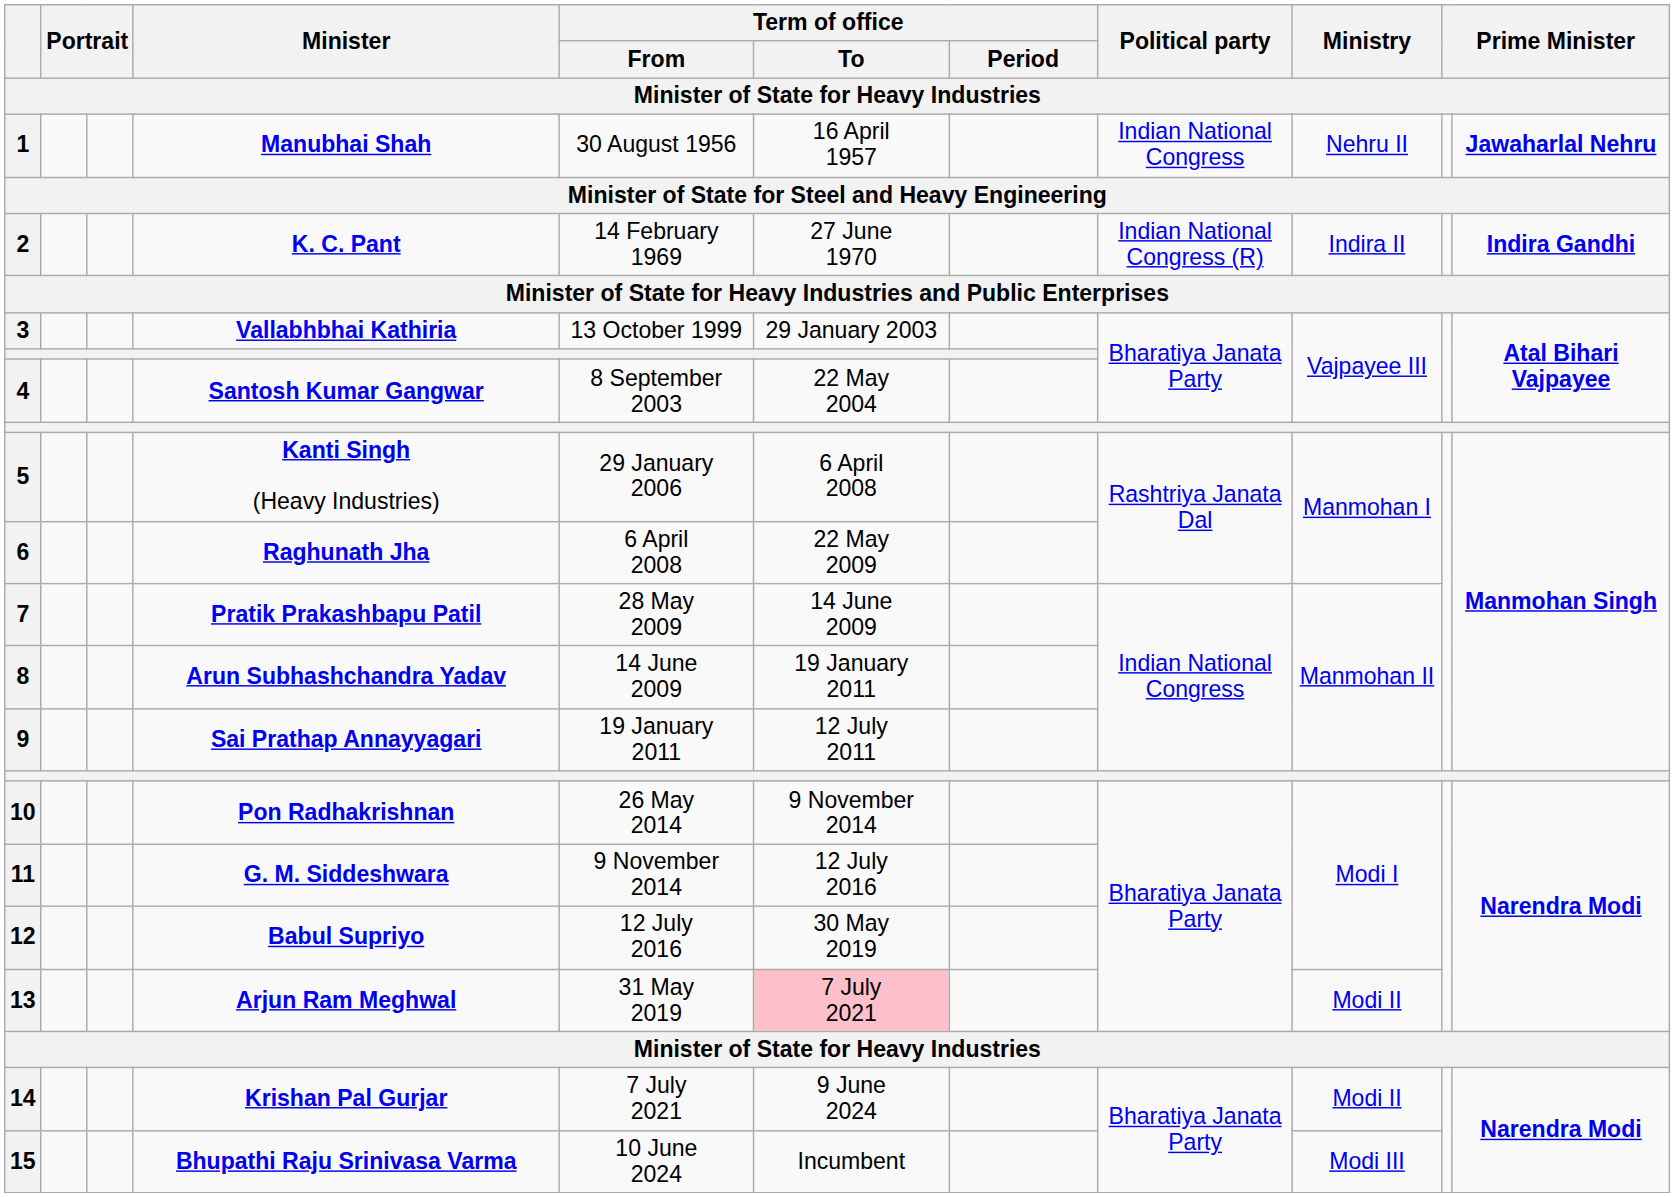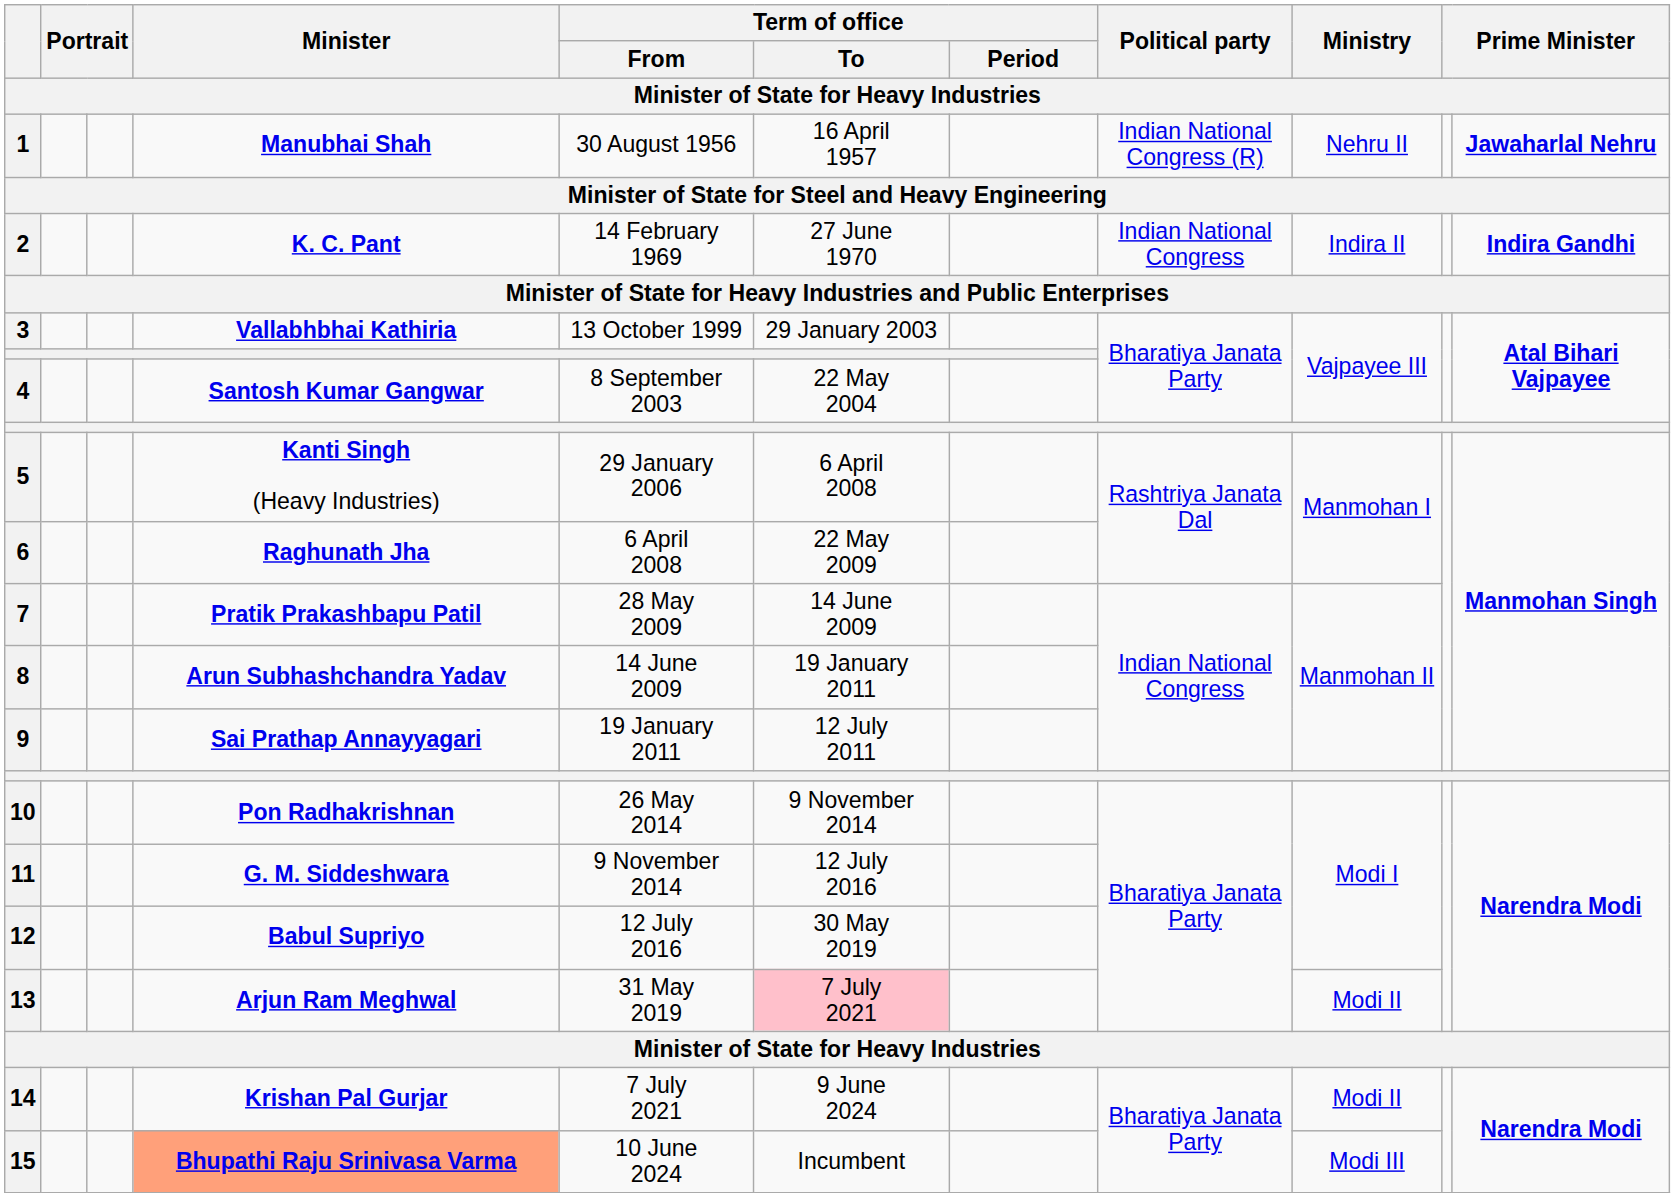1 | Political party: Indian National Congress -> Indian National Congress (R)
2 | Political party: Indian National Congress (R) -> Indian National Congress
15 | Minister: no background -> lightsalmon background
